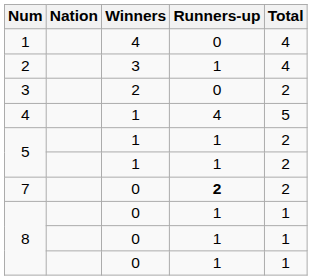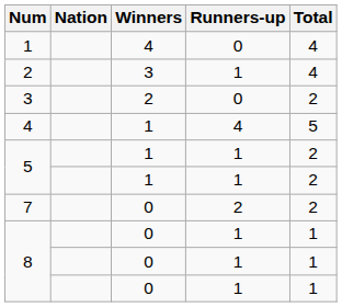7 | Runners-up: bold -> normal
